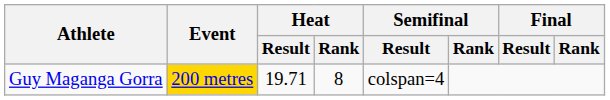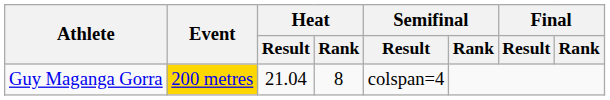Guy Maganga Gorra | Heat / Result: 19.71 -> 21.04
